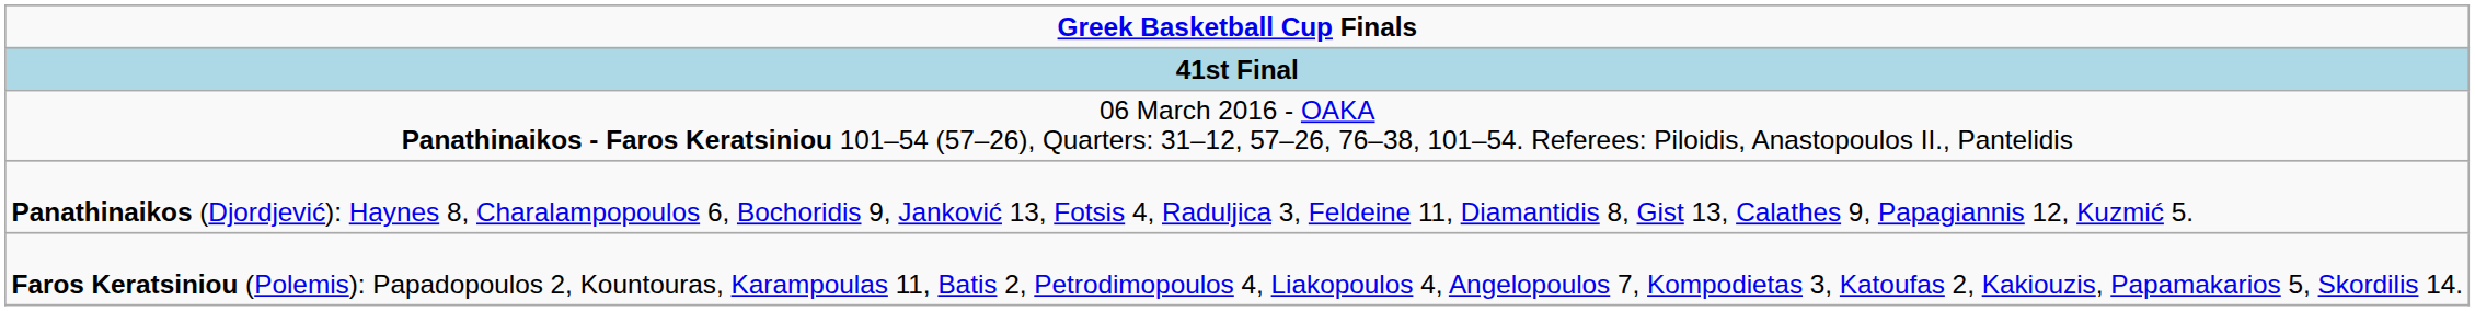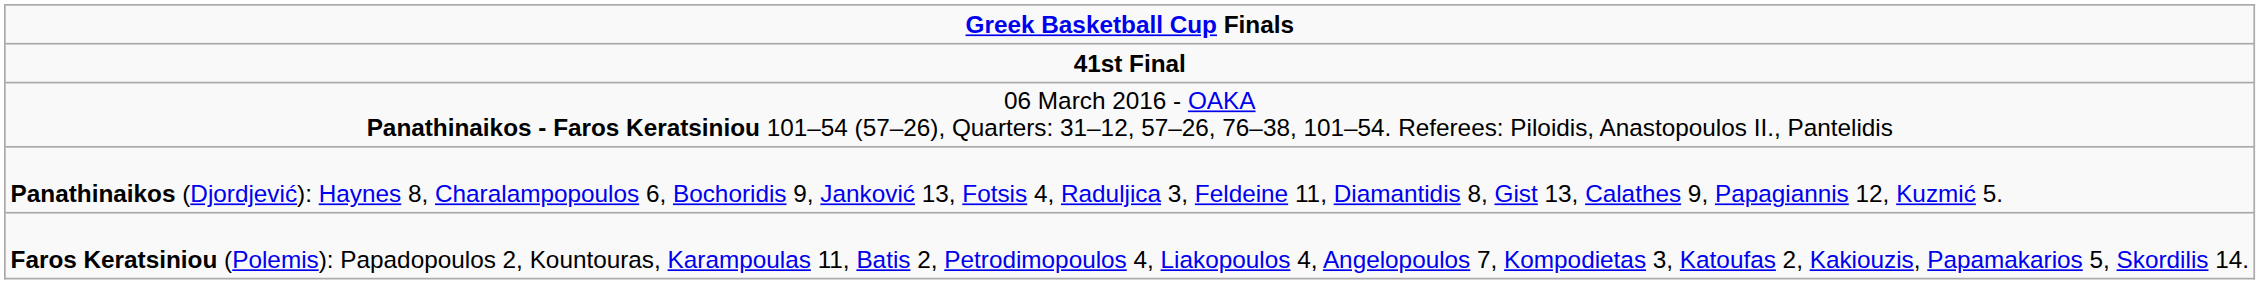row 2 | column 1: lightblue background -> no background
